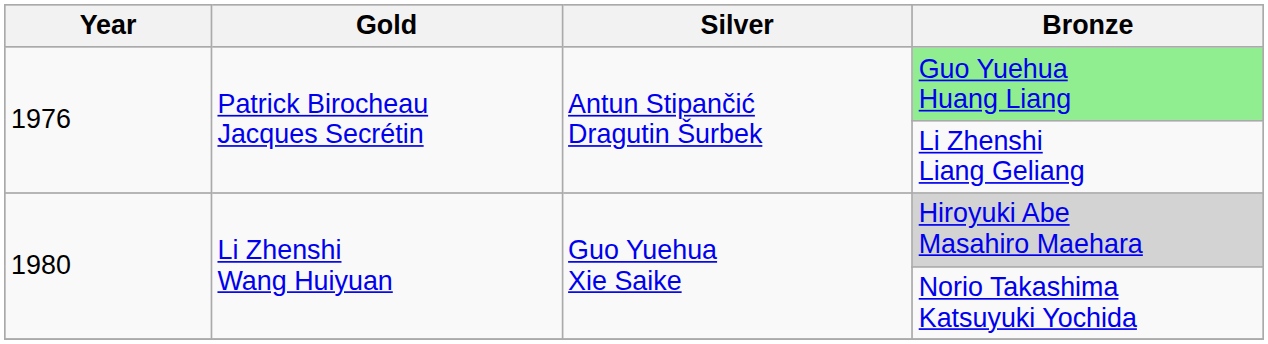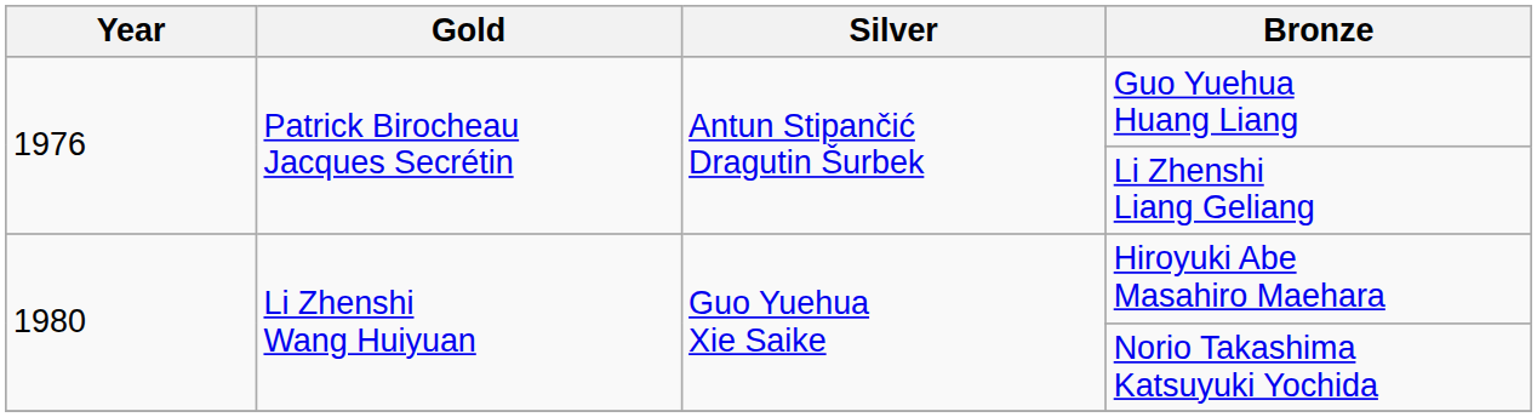Guo Yuehua Huang Liang | Bronze: lightgreen background -> no background
Hiroyuki Abe Masahiro Maehara | Bronze: lightgrey background -> no background
